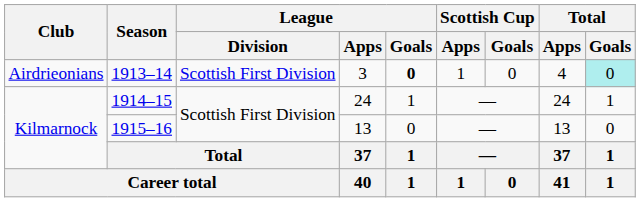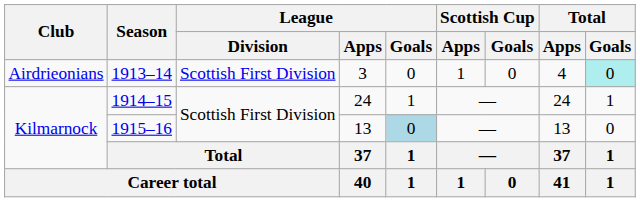1913–14 | League / Goals: bold -> normal
1915–16 | League / Goals: no background -> lightblue background
